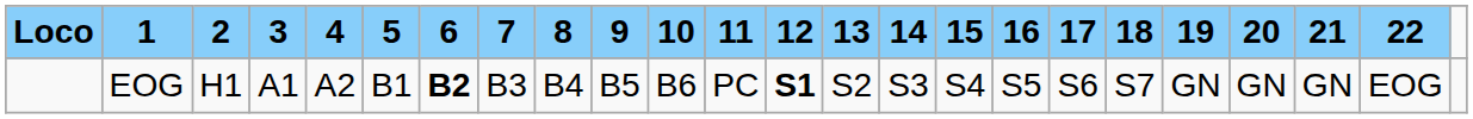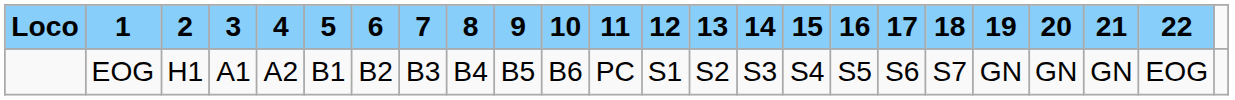row 2 | 6: bold -> normal
row 2 | 12: bold -> normal
